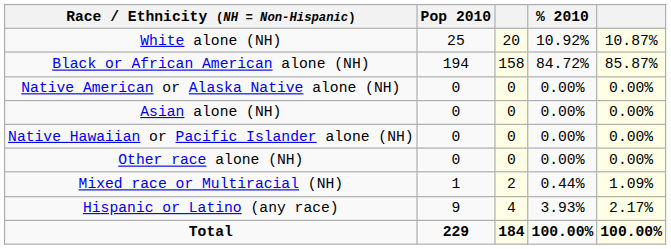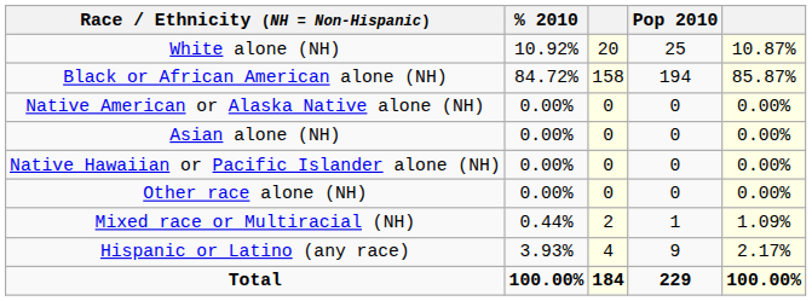columns swapped: Pop 2010 <-> % 2010
